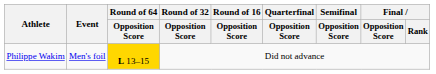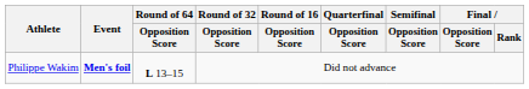Philippe Wakim | Event: normal -> bold
Philippe Wakim | Round of 64 / Opposition Score: gold background -> no background
